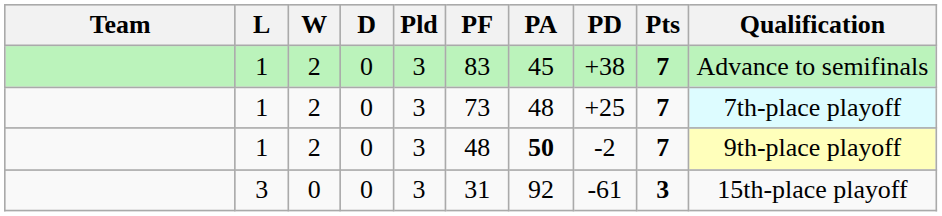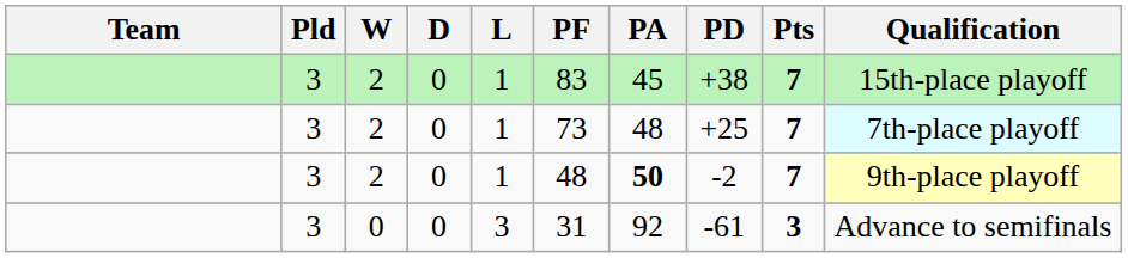columns swapped: Pld <-> L
row 2 | Qualification: Advance to semifinals -> 15th-place playoff
row 5 | Qualification: 15th-place playoff -> Advance to semifinals
